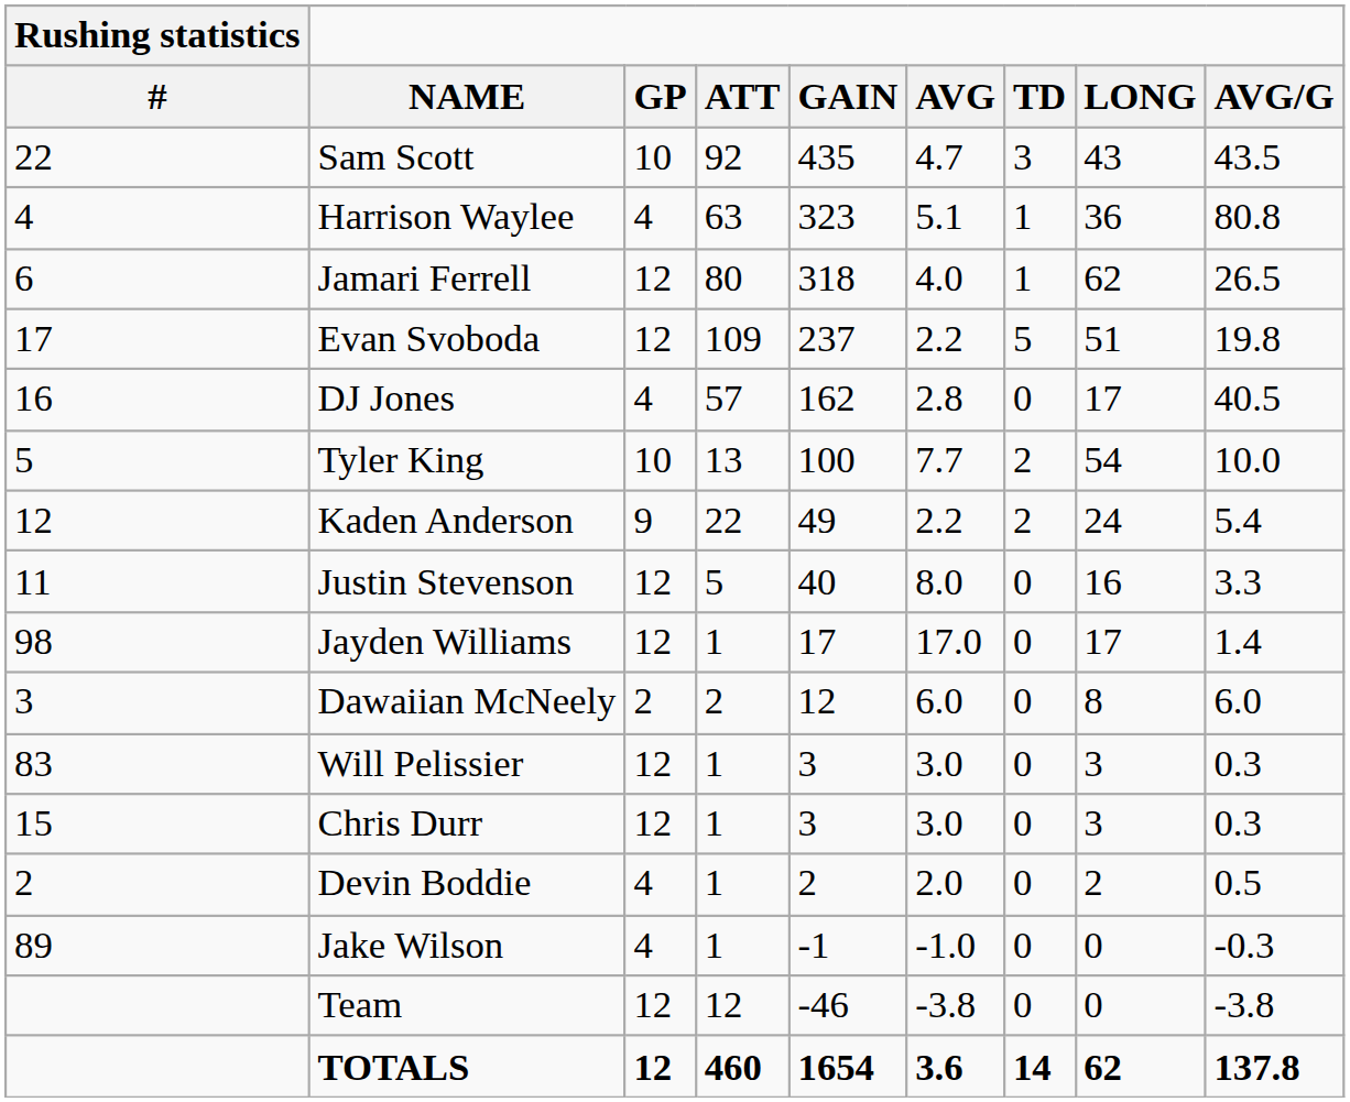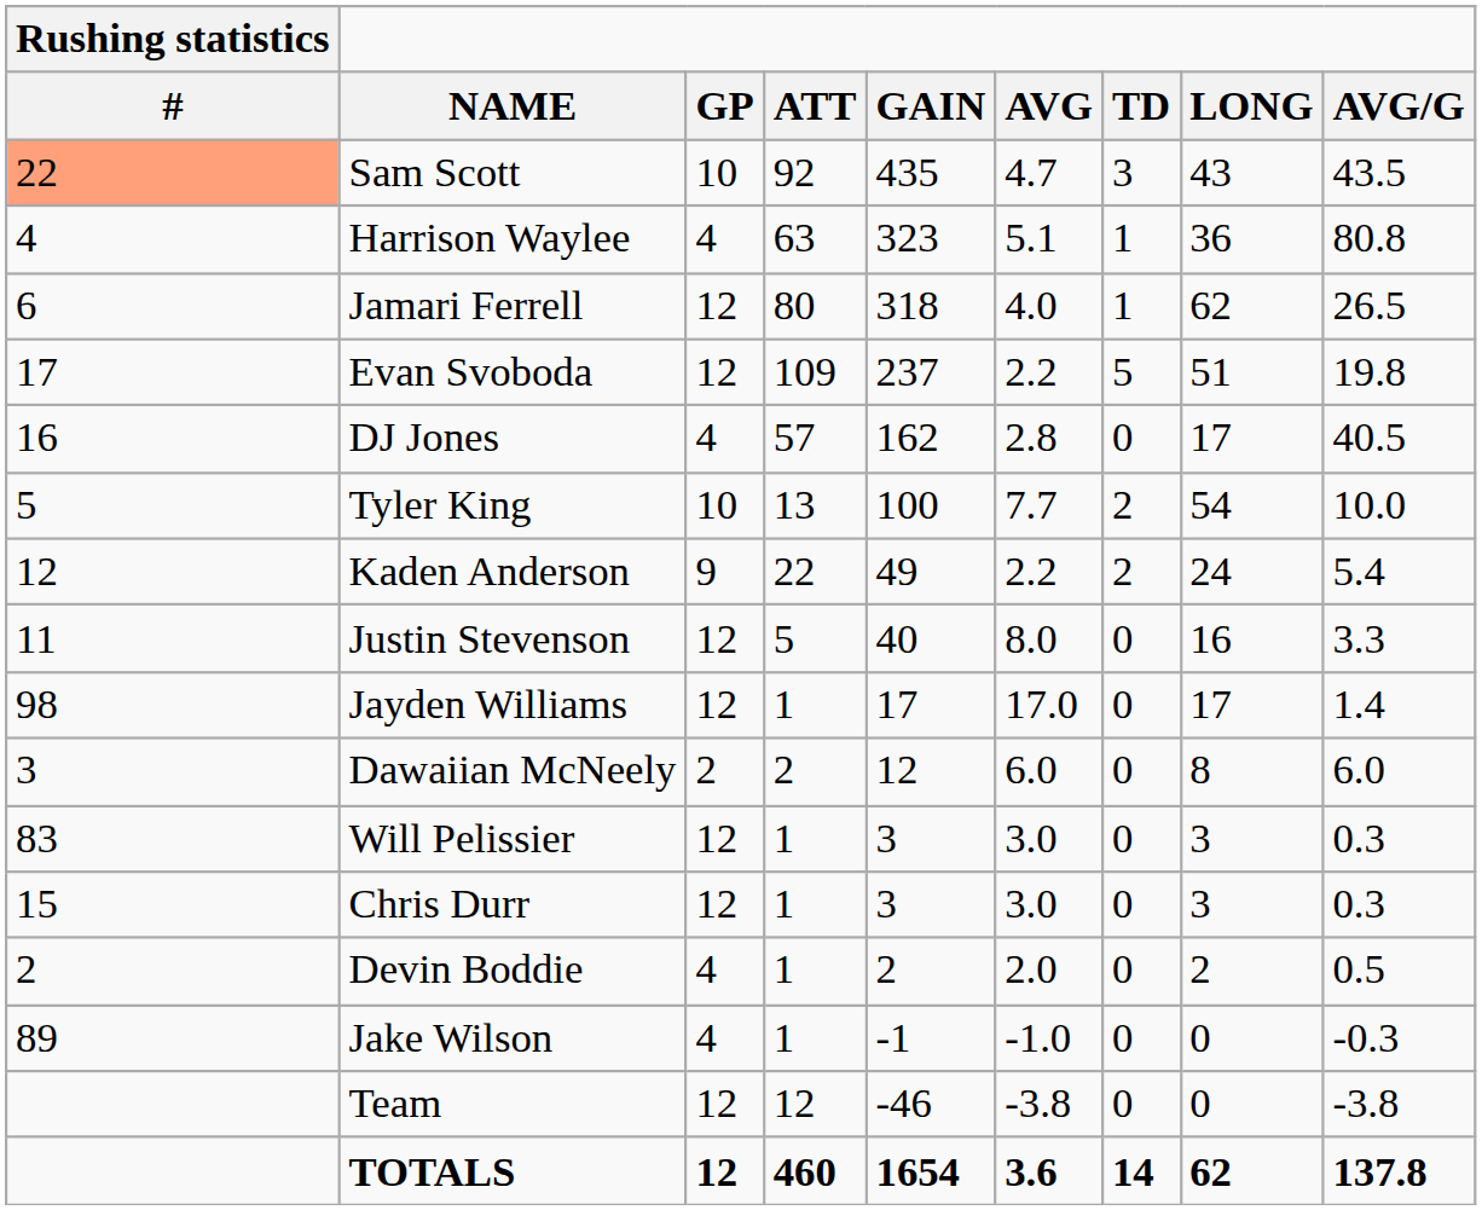Sam Scott | Rushing statistics / #: no background -> lightsalmon background
